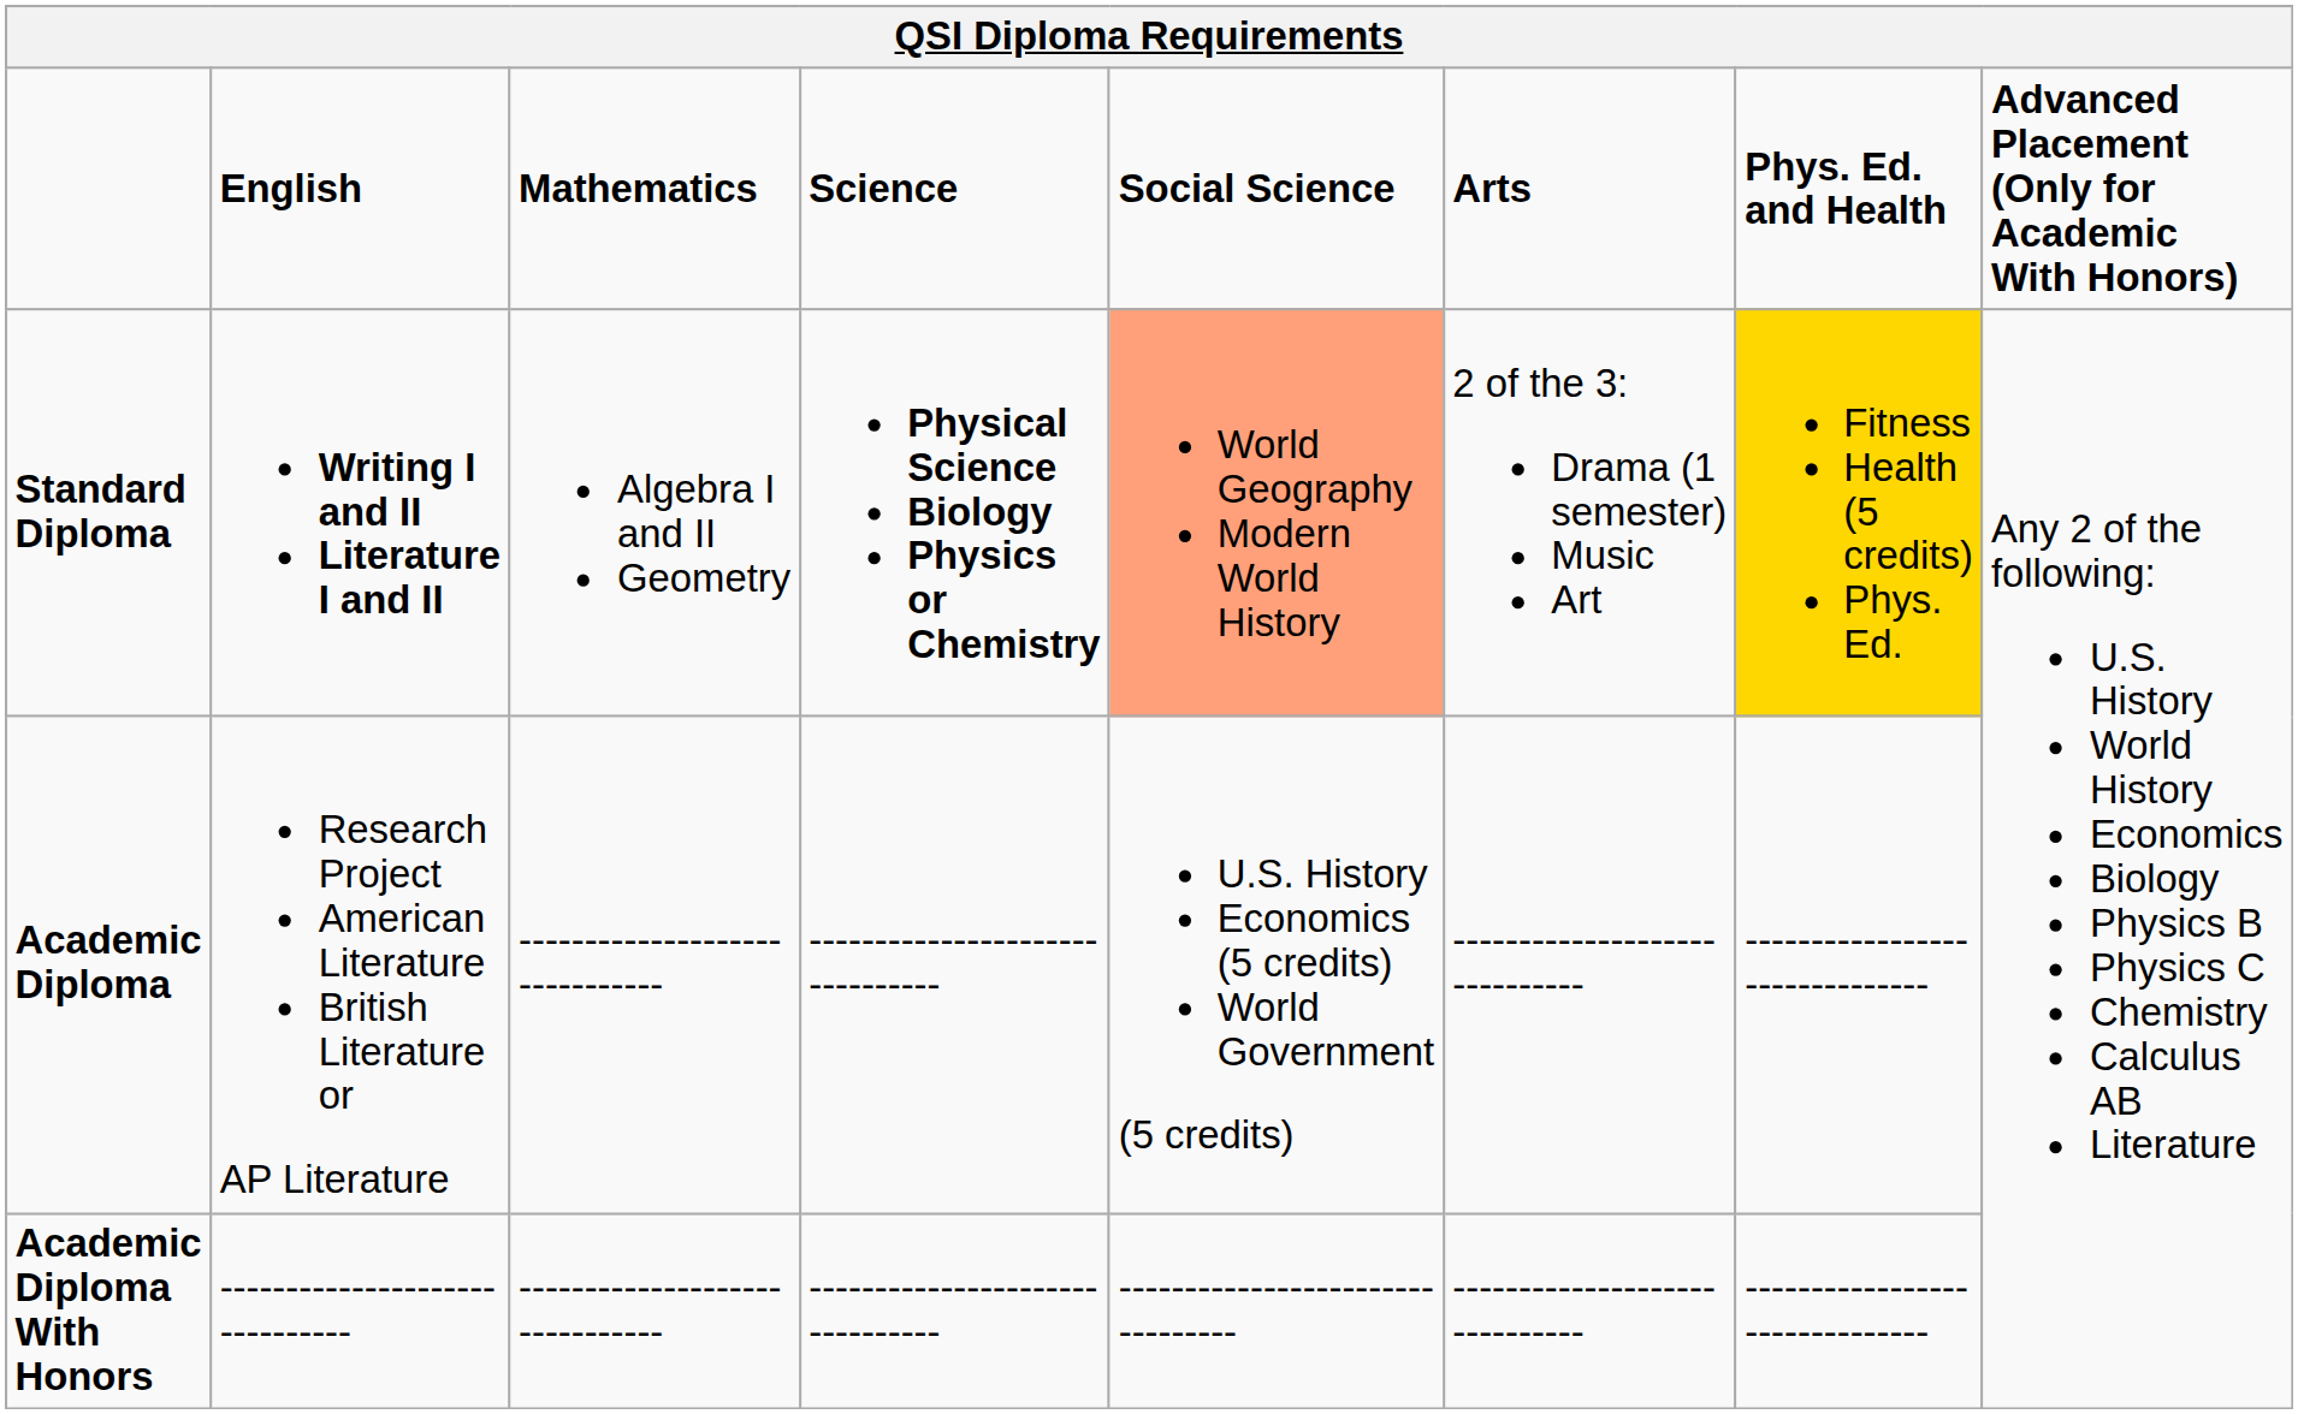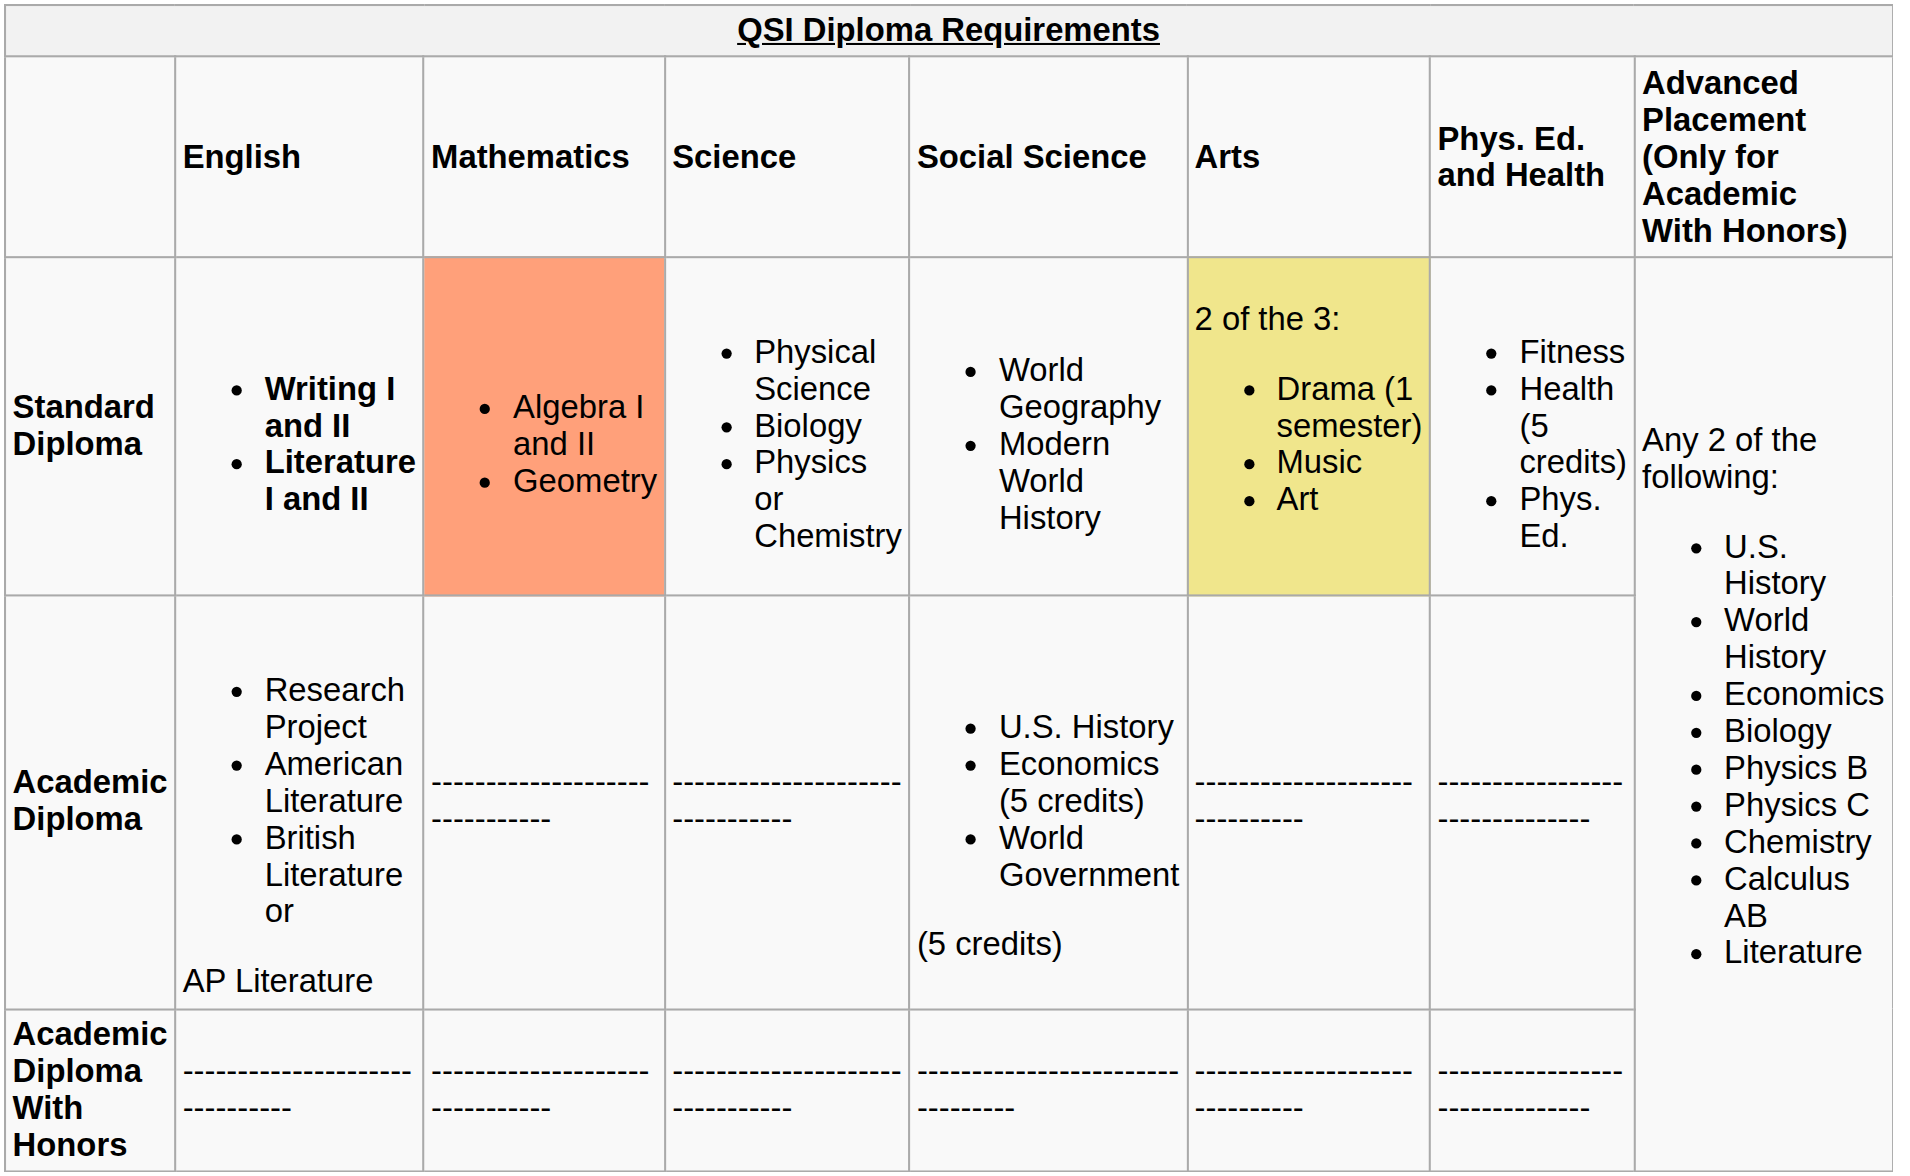Standard Diploma | column 3: no background -> lightsalmon background
Standard Diploma | column 4: bold -> normal
Standard Diploma | column 5: lightsalmon background -> no background
Standard Diploma | column 6: no background -> khaki background
Standard Diploma | column 7: gold background -> no background
